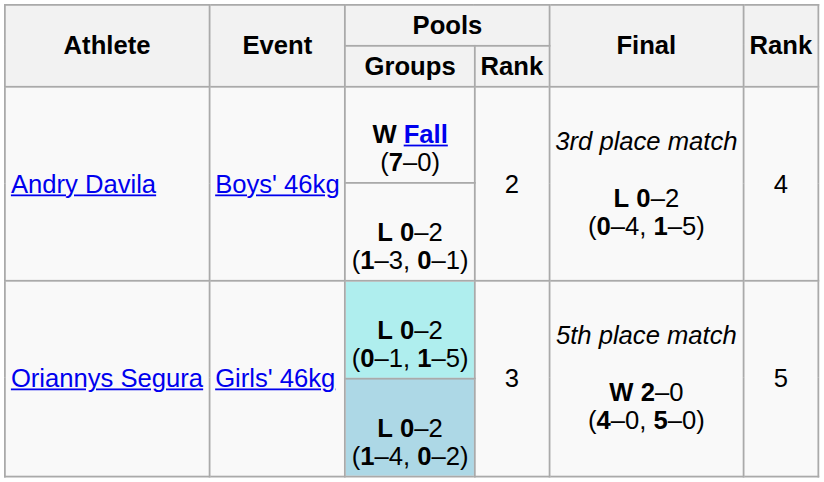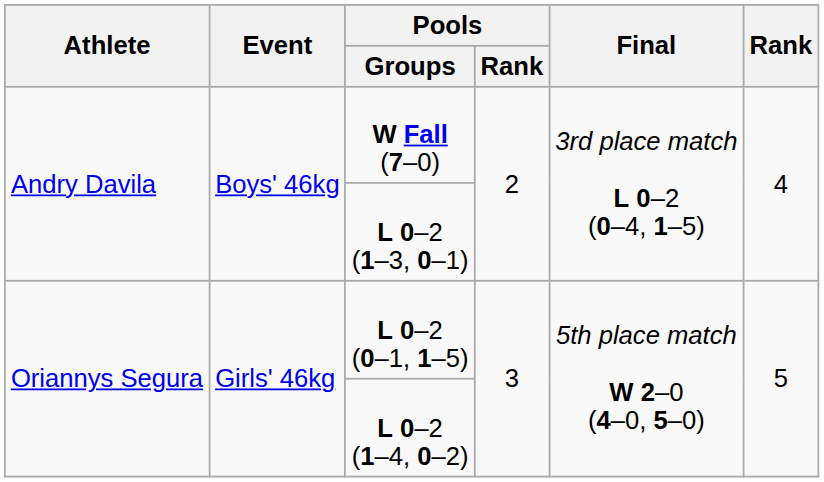L 0–2 (0–1, 1–5) | Pools / Groups: paleturquoise background -> no background
L 0–2 (1–4, 0–2) | Pools / Groups: lightblue background -> no background
